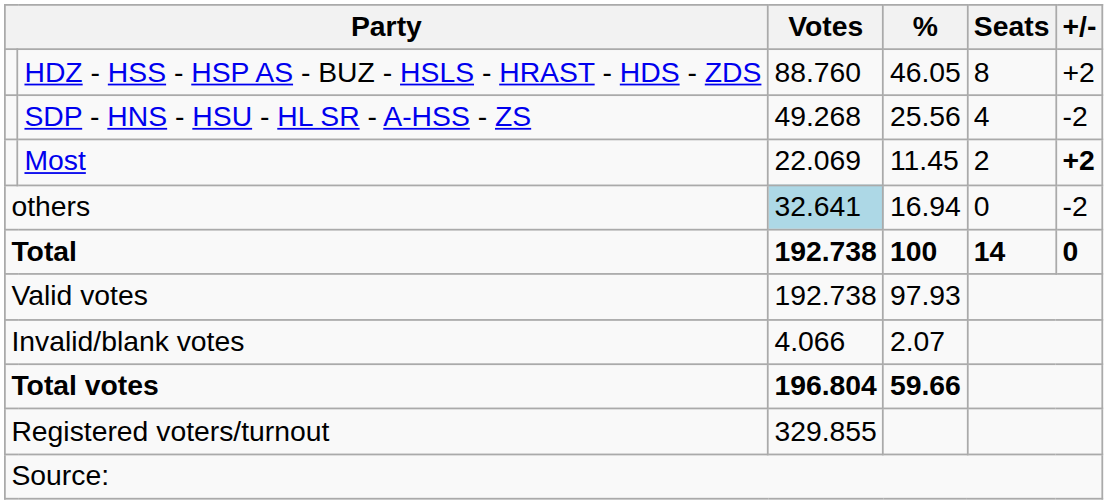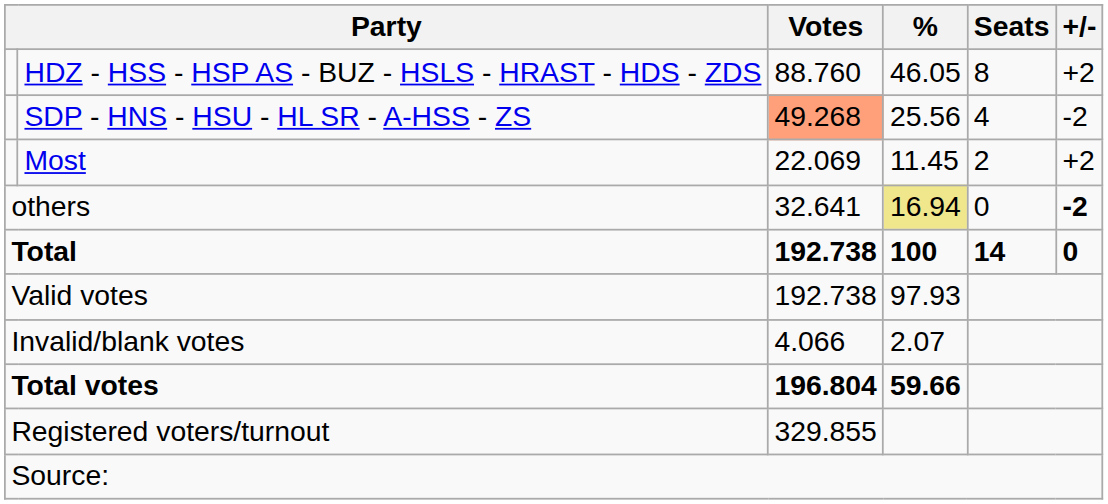SDP - HNS - HSU - HL SR - A-HSS - ZS | Votes: no background -> lightsalmon background
Most | +/-: bold -> normal
others | Votes: lightblue background -> no background
others | %: no background -> khaki background
others | +/-: normal -> bold
